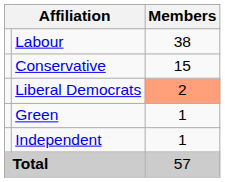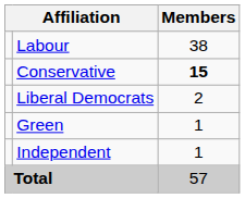Conservative | Members: normal -> bold
Liberal Democrats | Members: lightsalmon background -> no background
